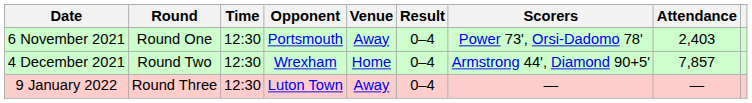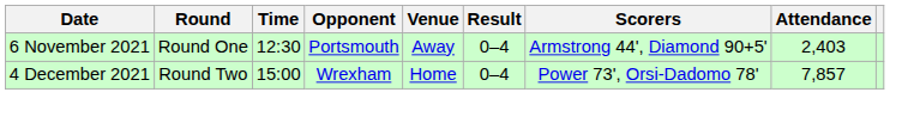6 November 2021 | Scorers: Power 73', Orsi-Dadomo 78' -> Armstrong 44', Diamond 90+5'
4 December 2021 | Time: 12:30 -> 15:00
4 December 2021 | Scorers: Armstrong 44', Diamond 90+5' -> Power 73', Orsi-Dadomo 78'
- row: 9 January 2022 | Round Three | 12:30 | Luton Town | Away | 0–4 | — | —
